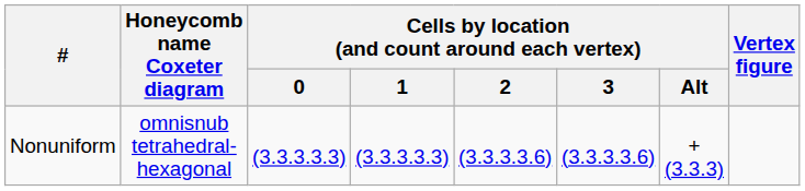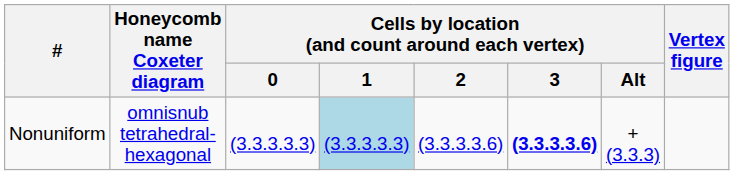Nonuniform | Cells by location (and count around each vertex) / 1: no background -> lightblue background
Nonuniform | Cells by location (and count around each vertex) / 3: normal -> bold
